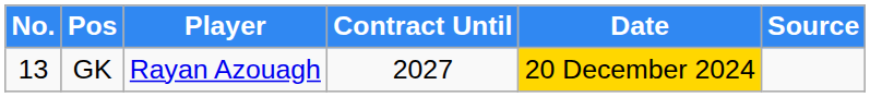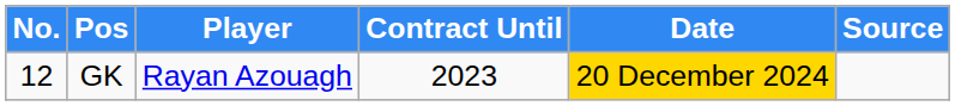GK | No.: 13 -> 12
GK | Contract Until: 2027 -> 2023
